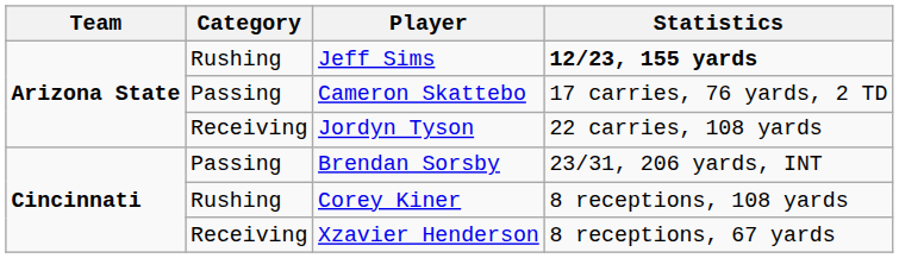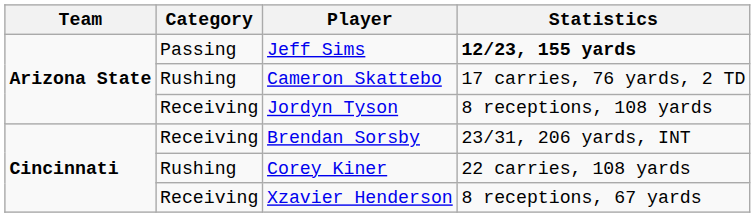Jeff Sims | Category: Rushing -> Passing
Cameron Skattebo | Category: Passing -> Rushing
Jordyn Tyson | Statistics: 22 carries, 108 yards -> 8 receptions, 108 yards
Brendan Sorsby | Category: Passing -> Receiving
Corey Kiner | Statistics: 8 receptions, 108 yards -> 22 carries, 108 yards
